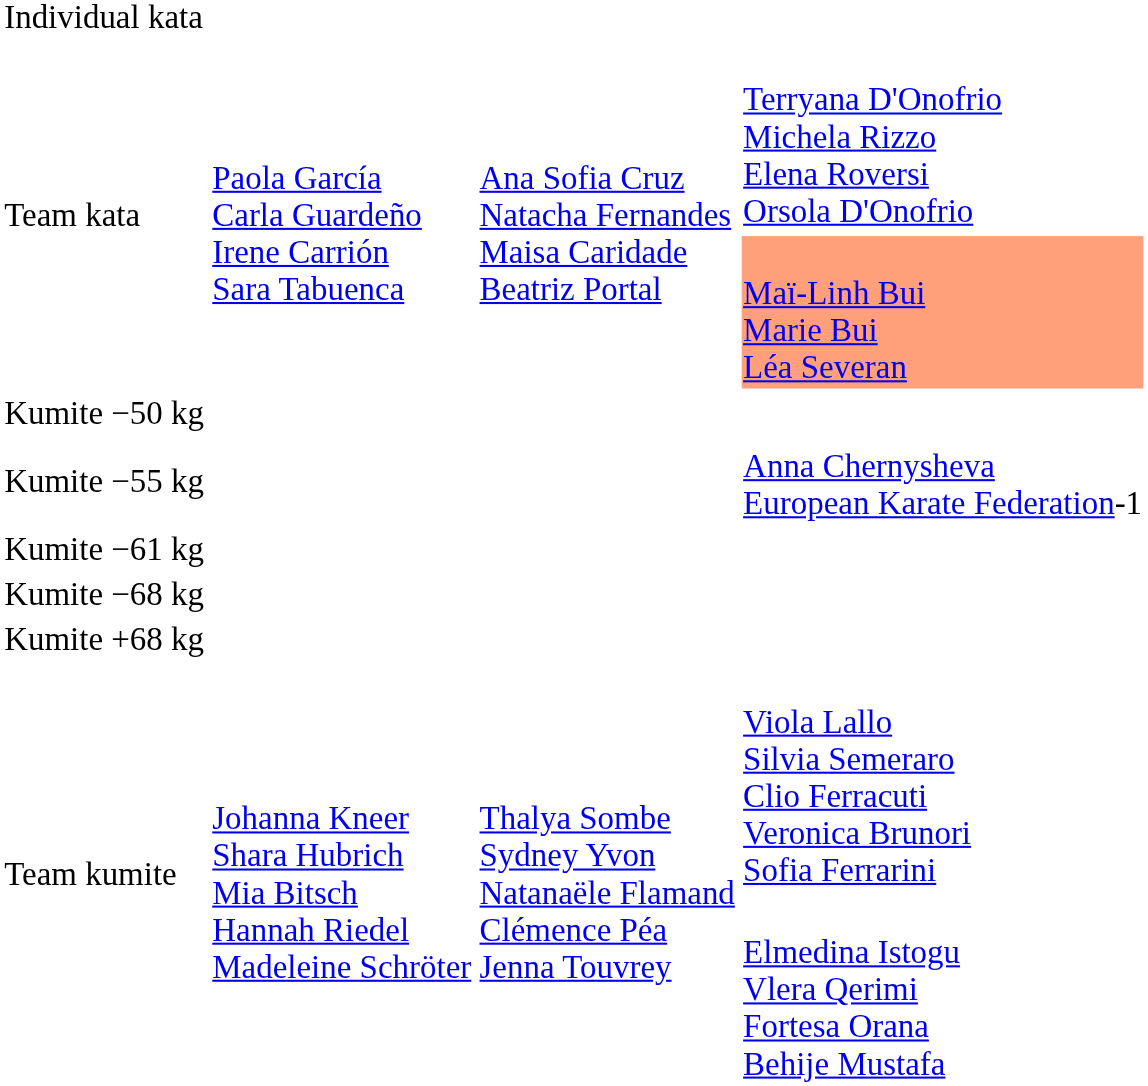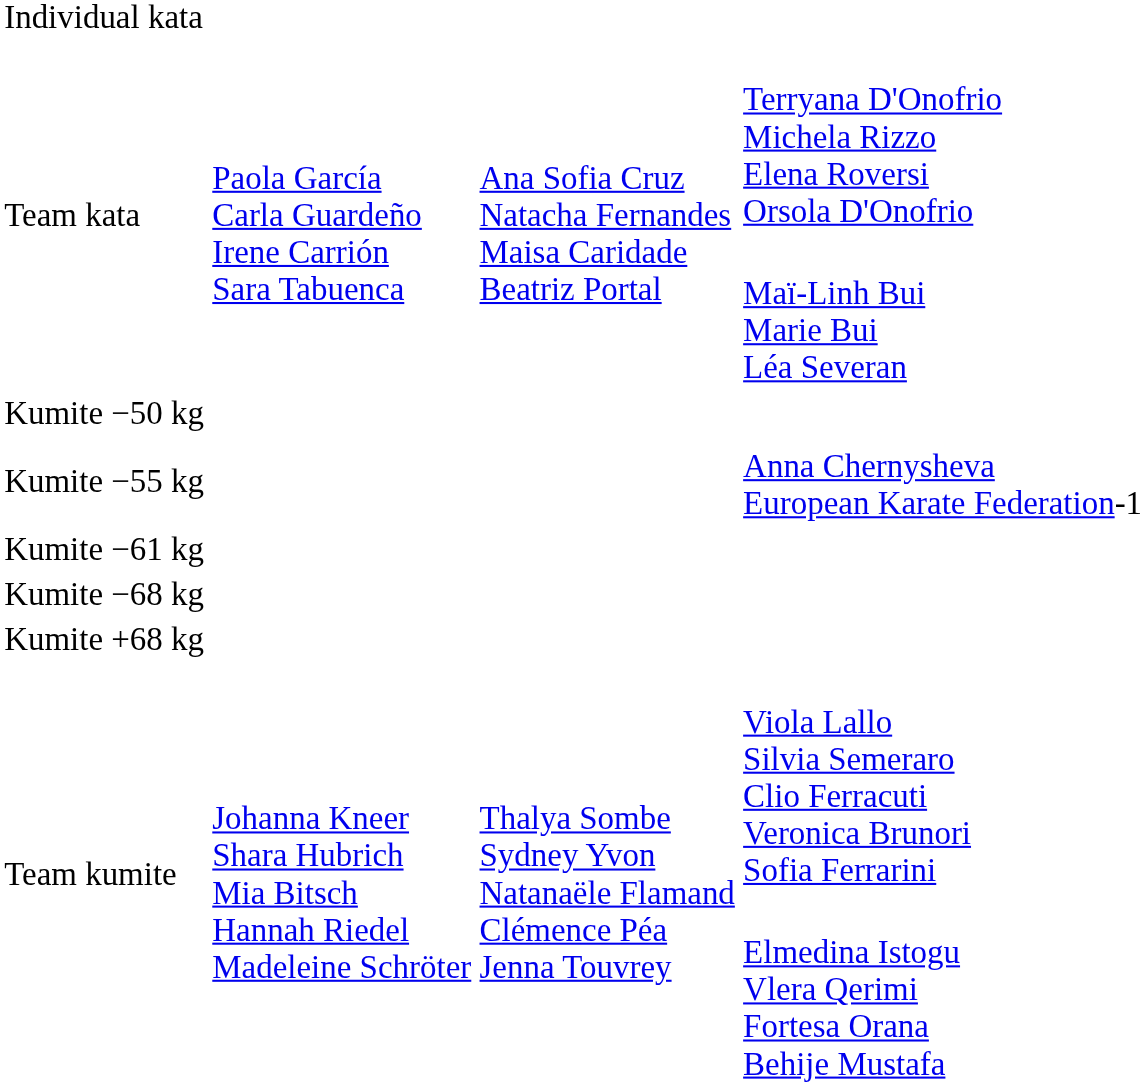Team kata / Maï-Linh Bui Marie Bui Léa Severan | column 4: lightsalmon background -> no background
